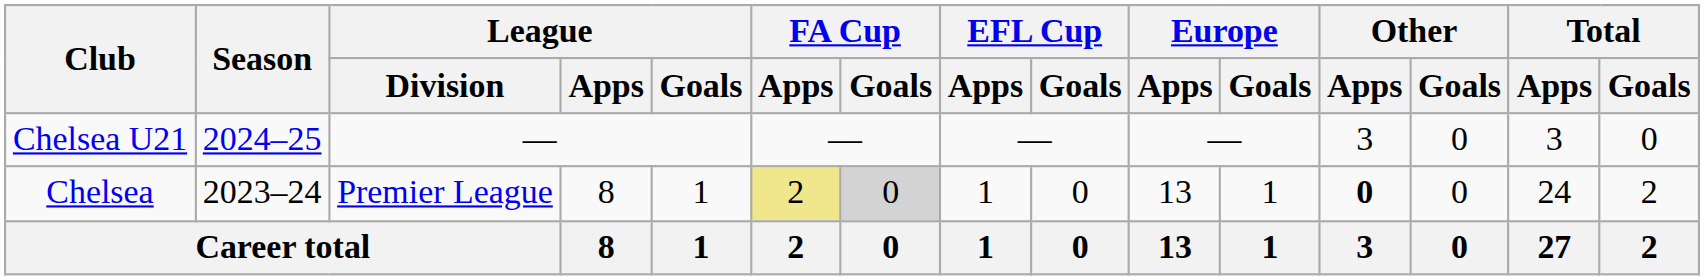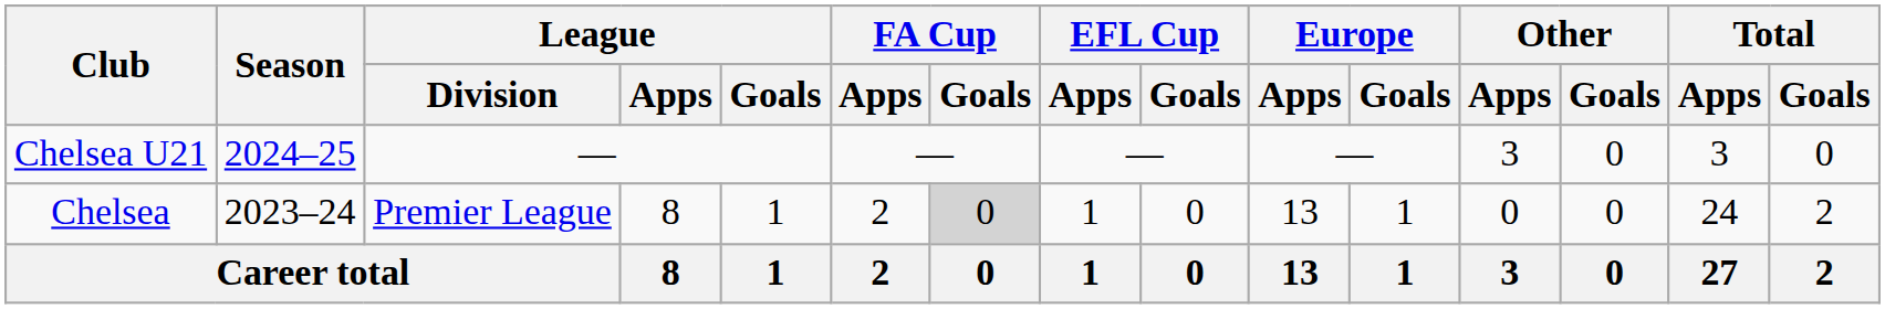Chelsea | FA Cup / Apps: khaki background -> no background
Chelsea | Other / Apps: bold -> normal
